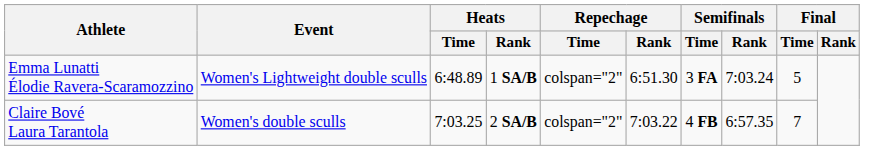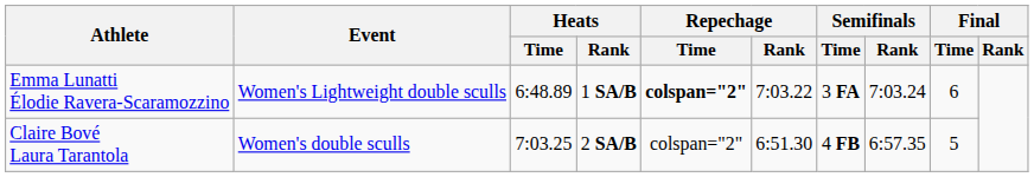Emma Lunatti Élodie Ravera-Scaramozzino | Repechage / Time: normal -> bold
Emma Lunatti Élodie Ravera-Scaramozzino | Repechage / Rank: 6:51.30 -> 7:03.22
Emma Lunatti Élodie Ravera-Scaramozzino | Final / Time: 5 -> 6
Claire Bové Laura Tarantola | Repechage / Rank: 7:03.22 -> 6:51.30
Claire Bové Laura Tarantola | Final / Time: 7 -> 5
